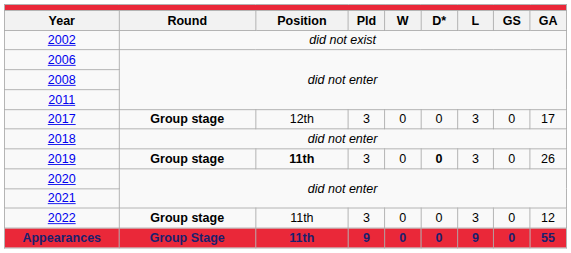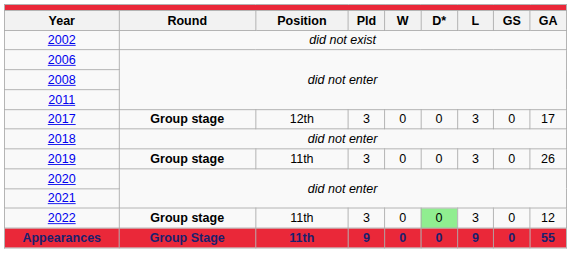2019 | Position: bold -> normal
2019 | D*: bold -> normal
2022 | D*: no background -> lightgreen background
